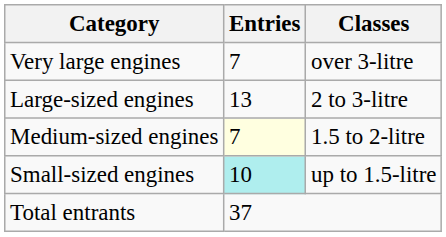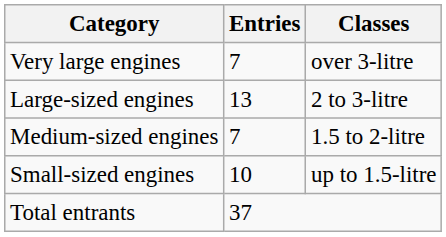Medium-sized engines | Entries: lightyellow background -> no background
Small-sized engines | Entries: paleturquoise background -> no background
